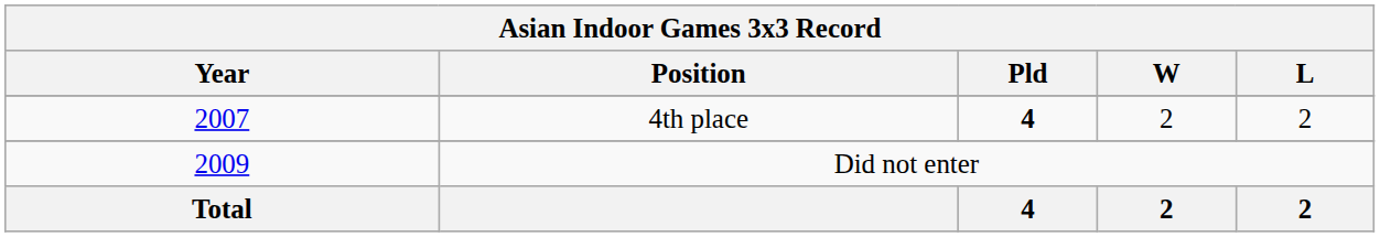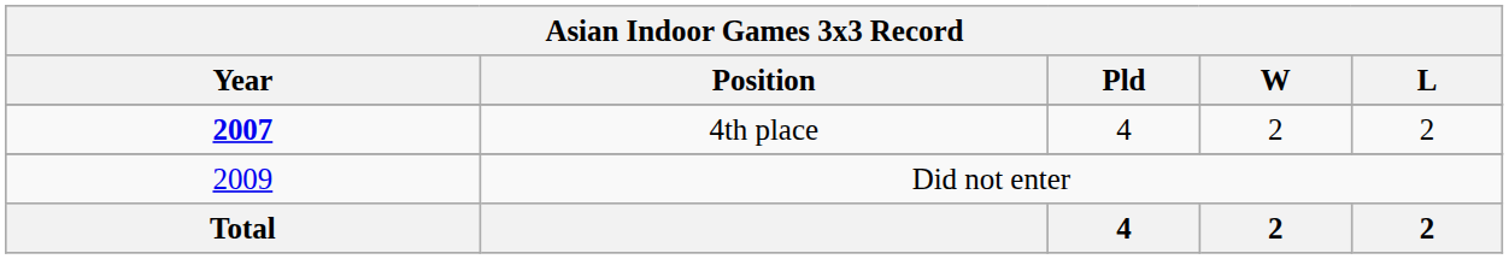4th place | Year: normal -> bold
4th place | Pld: bold -> normal
